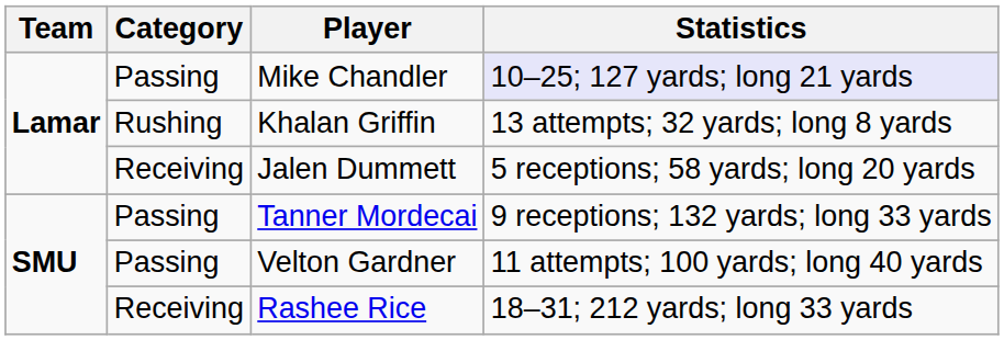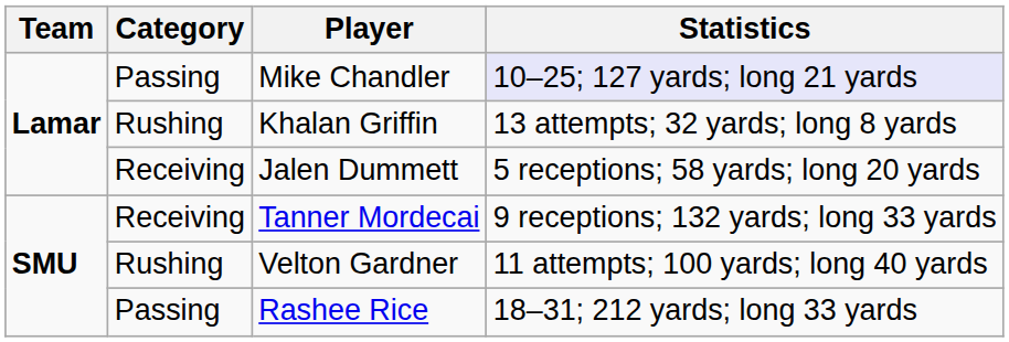Tanner Mordecai | Category: Passing -> Receiving
Velton Gardner | Category: Passing -> Rushing
Rashee Rice | Category: Receiving -> Passing
